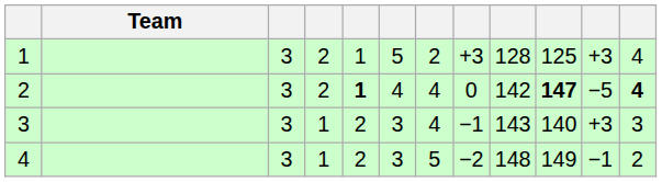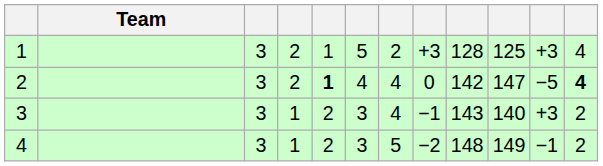row 3 | column 10: bold -> normal
row 4 | column 12: 3 -> 2
